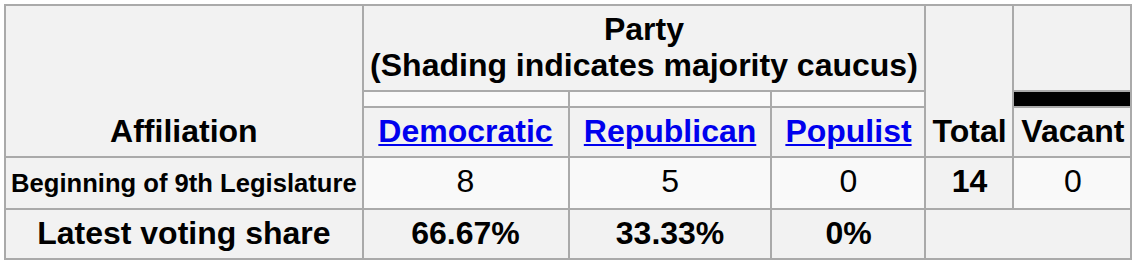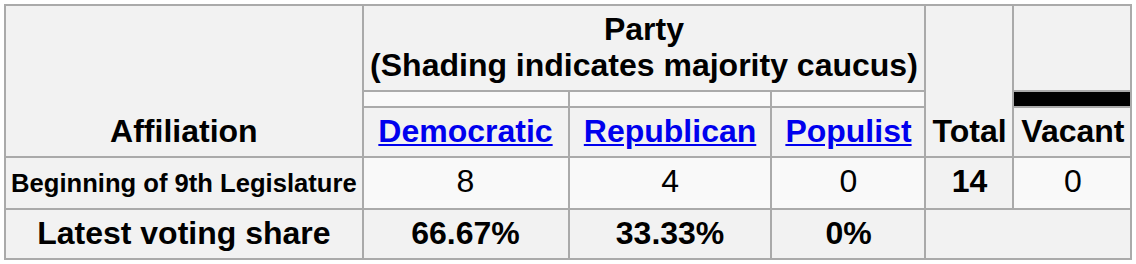Beginning of 9th Legislature | column 3: 5 -> 4
